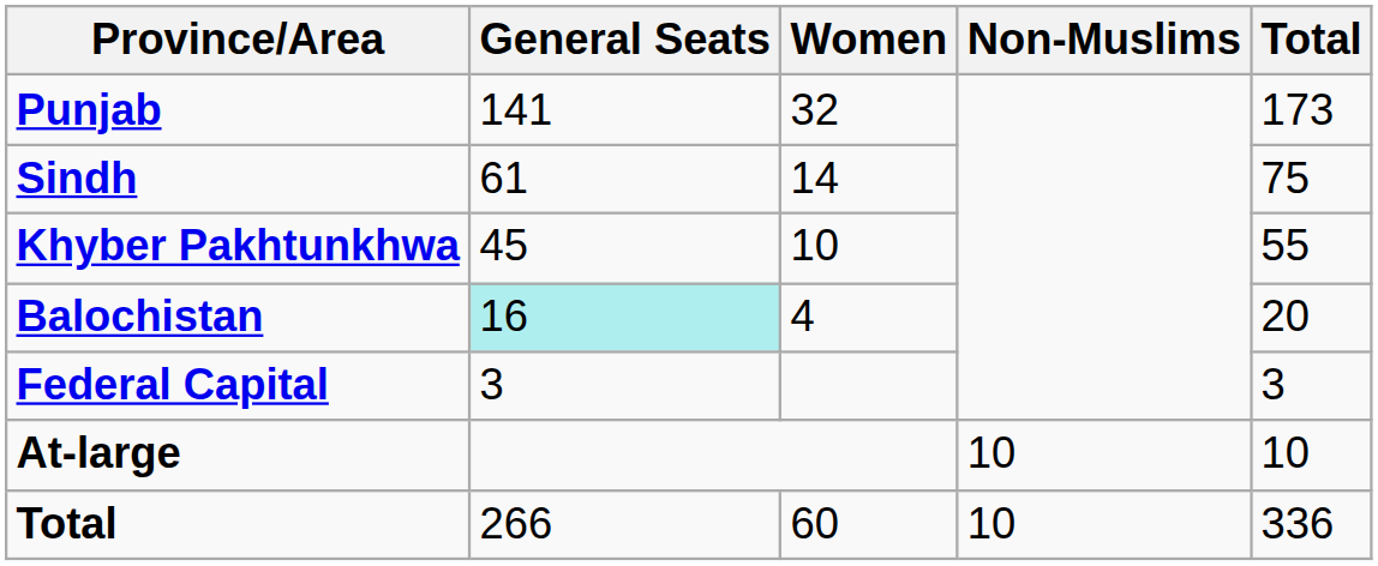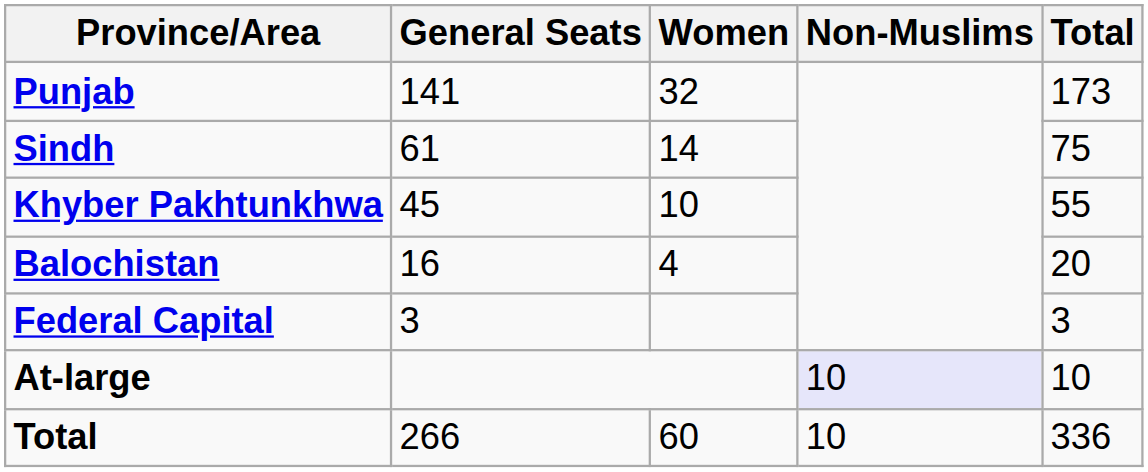Balochistan | General Seats: paleturquoise background -> no background
At-large | Non-Muslims: no background -> lavender background
